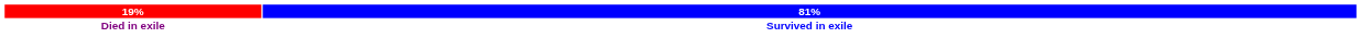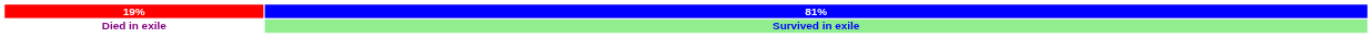Died in exile | column 2: no background -> lightgreen background
